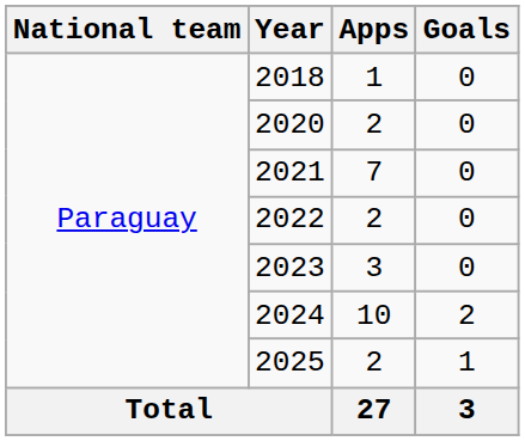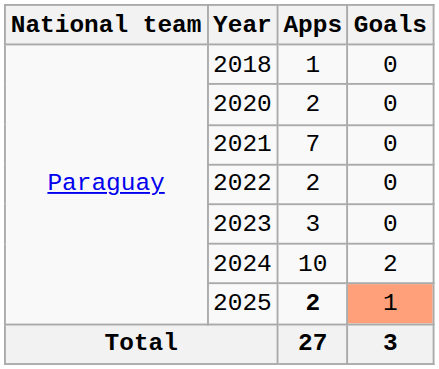2025 | Apps: normal -> bold
2025 | Goals: no background -> lightsalmon background
